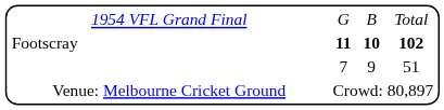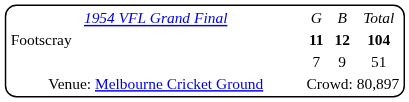Footscray | column 3: 10 -> 12
Footscray | column 4: 102 -> 104
